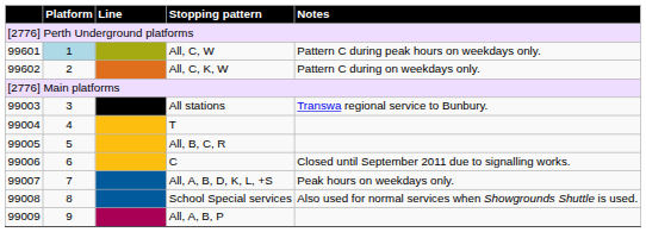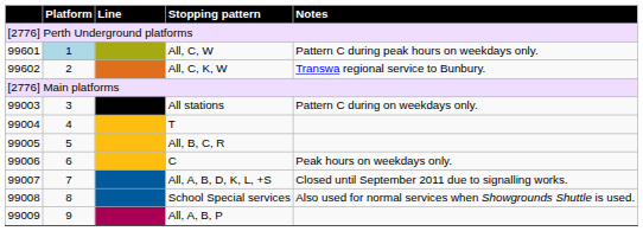All, C, K, W | Notes: Pattern C during on weekdays only. -> Transwa regional service to Bunbury.
All stations | Notes: Transwa regional service to Bunbury. -> Pattern C during on weekdays only.
C | Notes: Closed until September 2011 due to signalling works. -> Peak hours on weekdays only.
All, A, B, D, K, L, +S | Notes: Peak hours on weekdays only. -> Closed until September 2011 due to signalling works.
